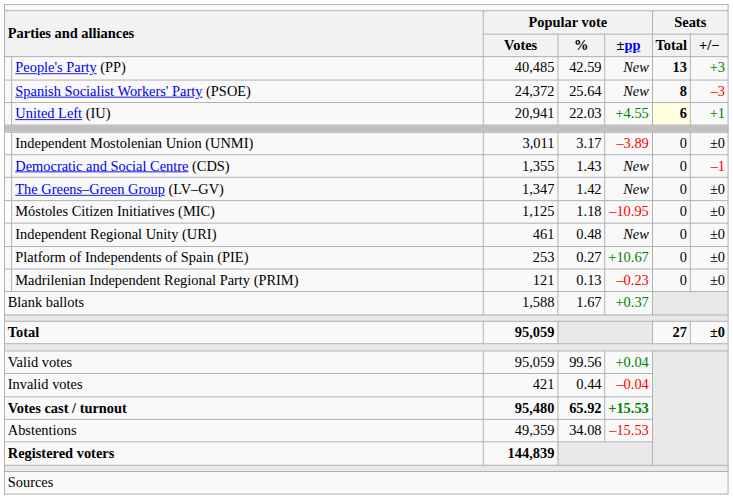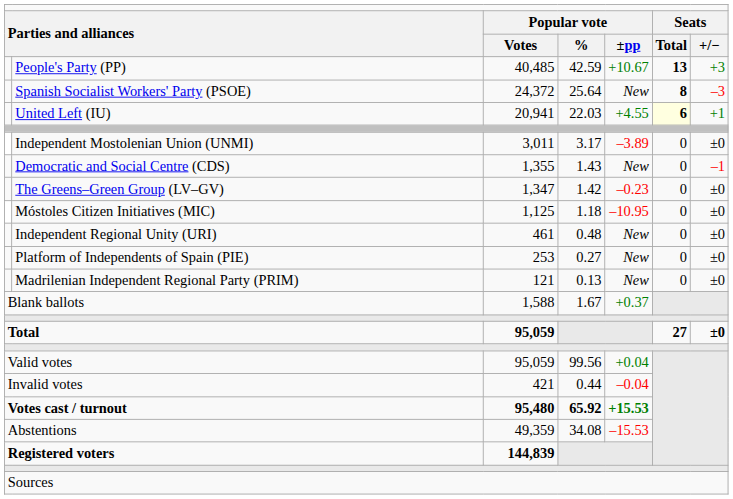People's Party (PP) | column 5: New -> +10.67
The Greens–Green Group (LV–GV) | column 5: New -> –0.23
Platform of Independents of Spain (PIE) | column 5: +10.67 -> New
Madrilenian Independent Regional Party (PRIM) | column 5: –0.23 -> New
